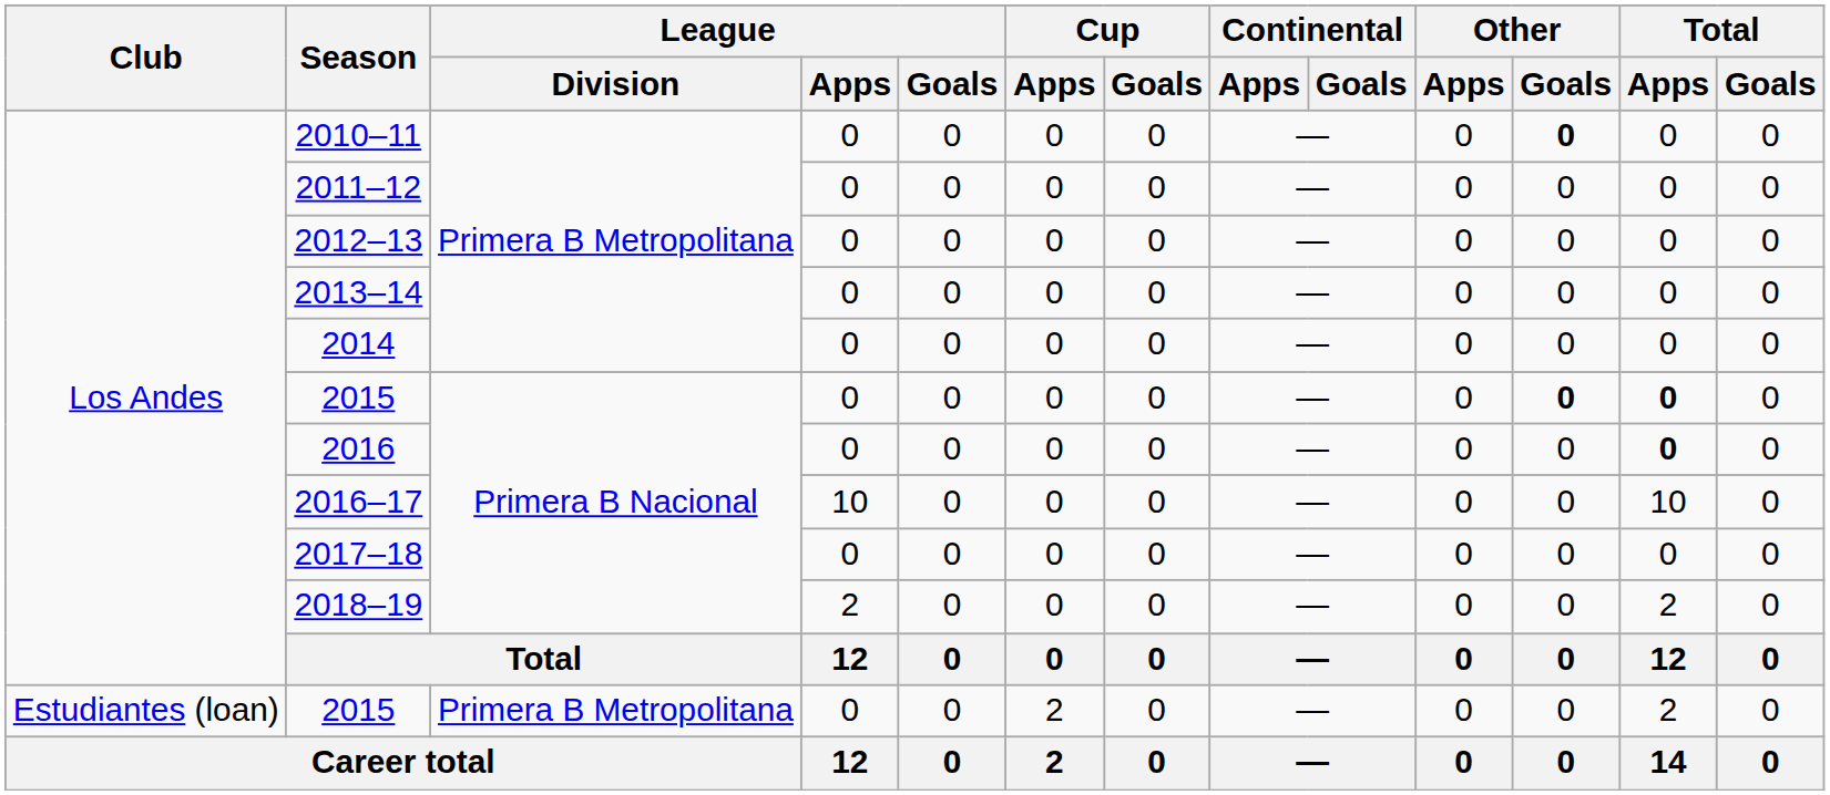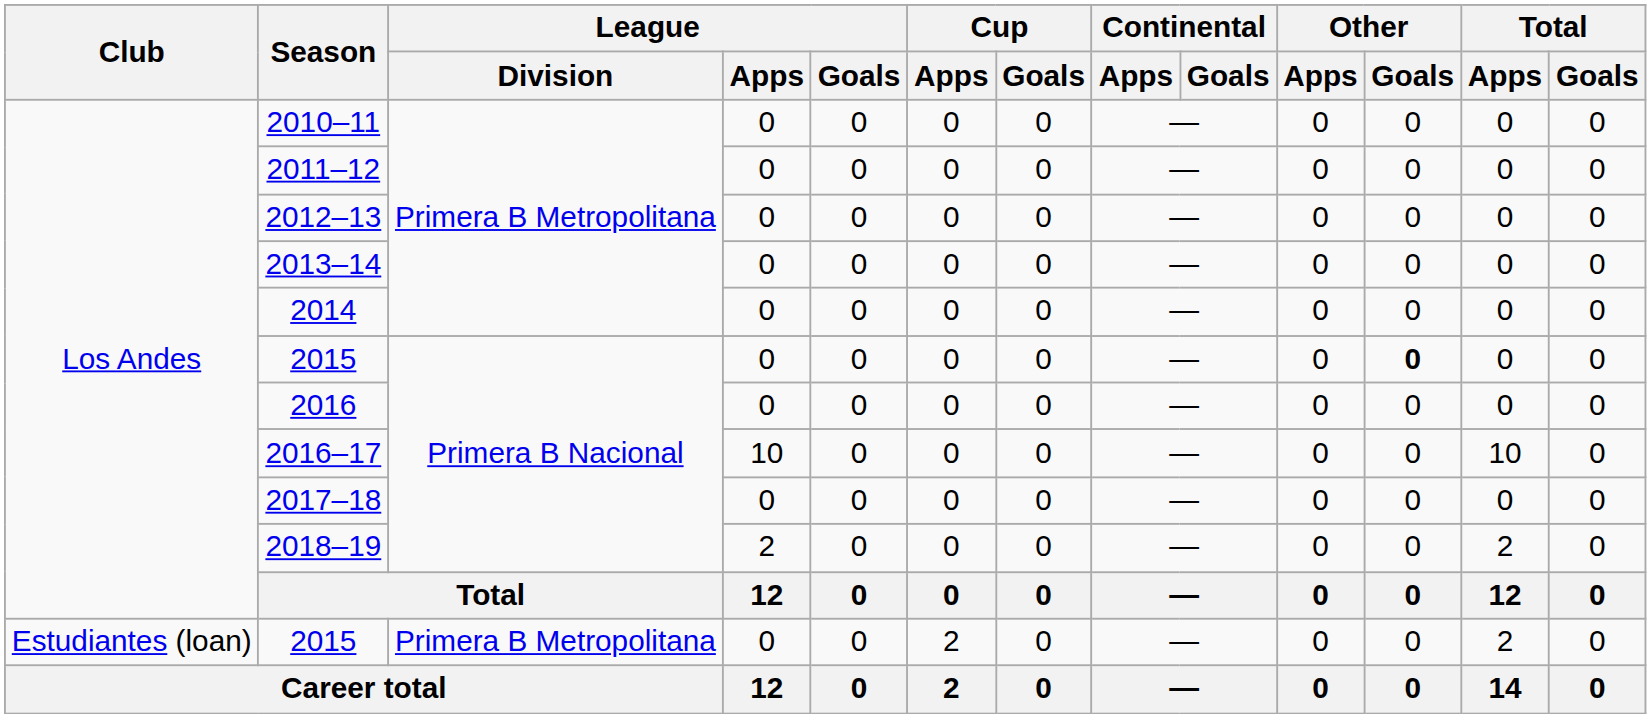2010–11 | Other / Goals: bold -> normal
Los Andes / 2015 | Total / Apps: bold -> normal
2016 | Total / Apps: bold -> normal
